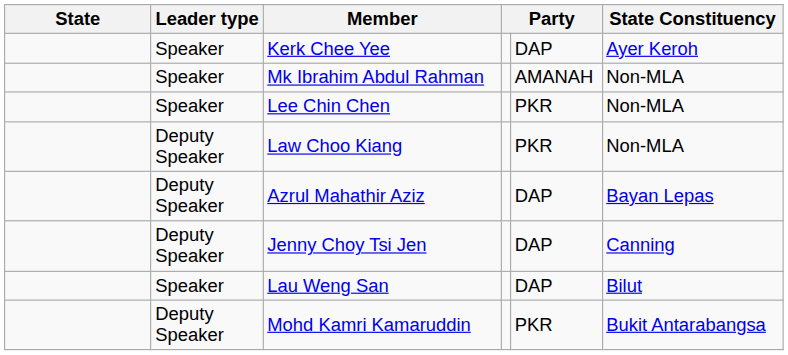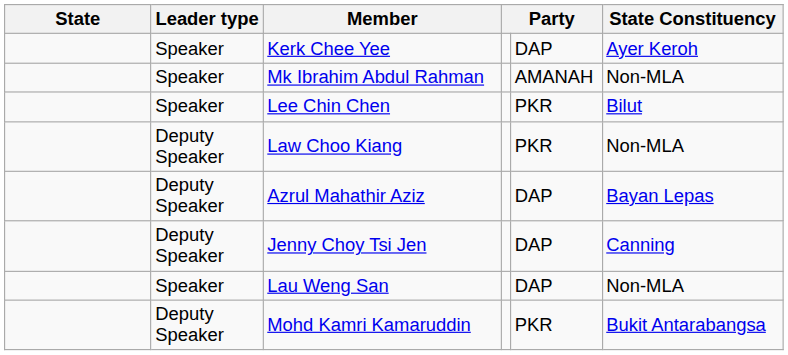Lee Chin Chen | State Constituency: Non-MLA -> Bilut
Lau Weng San | State Constituency: Bilut -> Non-MLA
